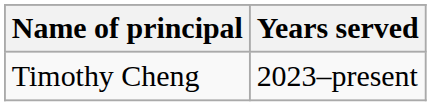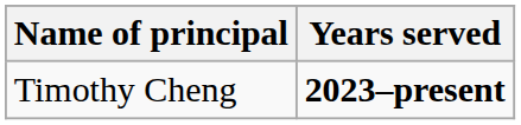Timothy Cheng | Years served: normal -> bold
